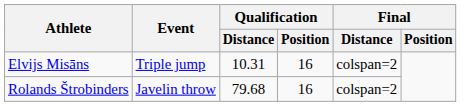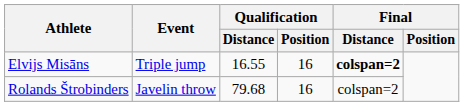Elvijs Misāns | Qualification / Distance: 10.31 -> 16.55
Elvijs Misāns | Final / Distance: normal -> bold
